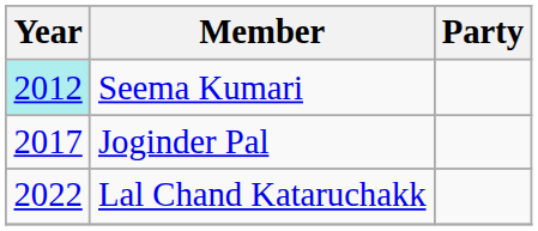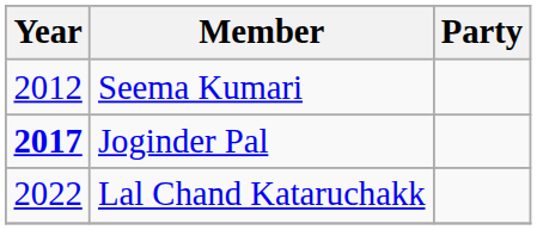Seema Kumari | Year: paleturquoise background -> no background
Joginder Pal | Year: normal -> bold
